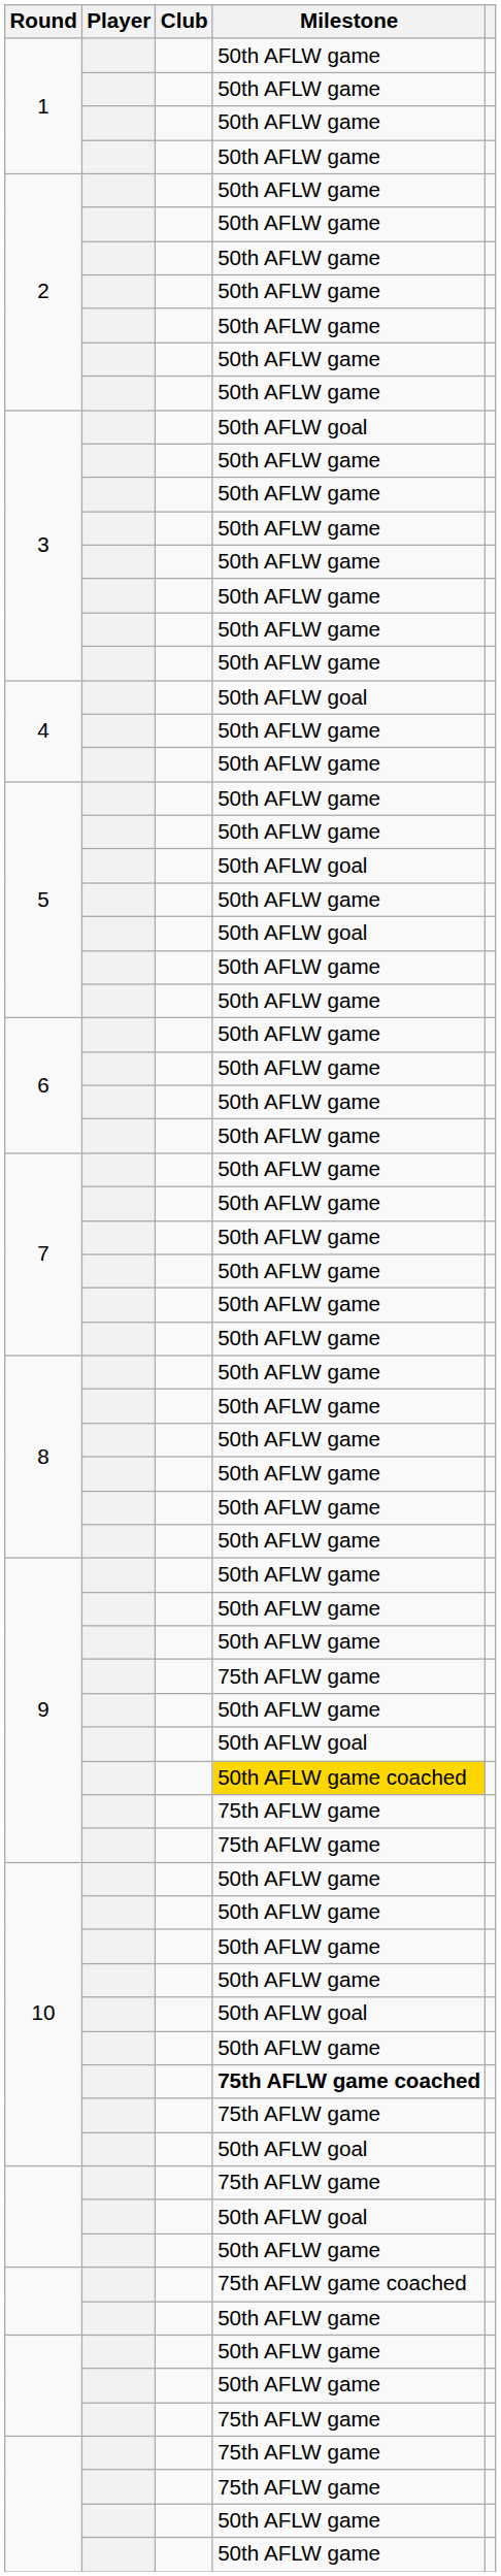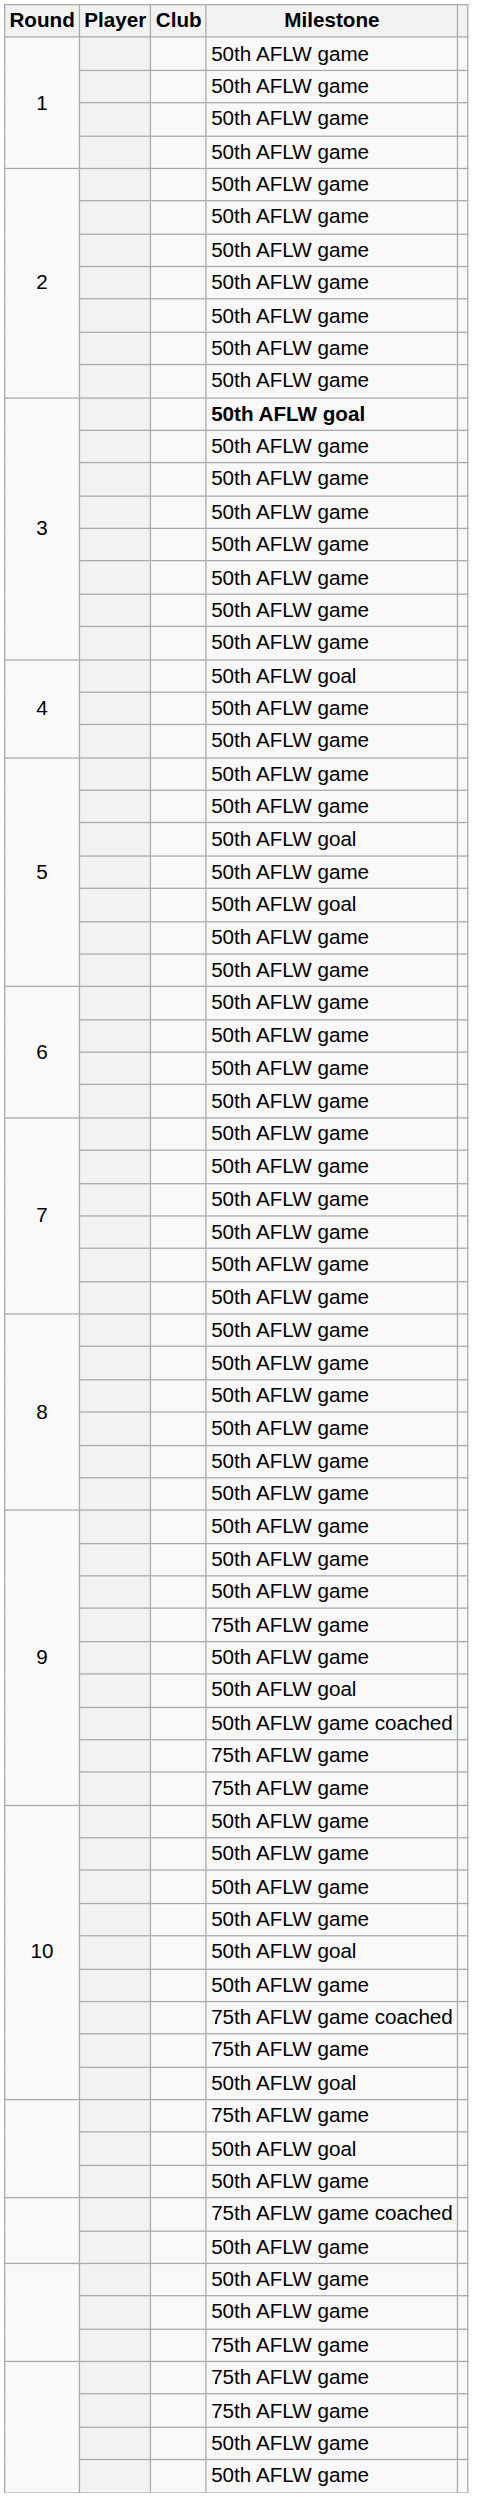3 / 50th AFLW goal | Milestone: normal -> bold
9 / 50th AFLW game coached | Milestone: gold background -> no background
10 / 75th AFLW game coached | Milestone: bold -> normal
